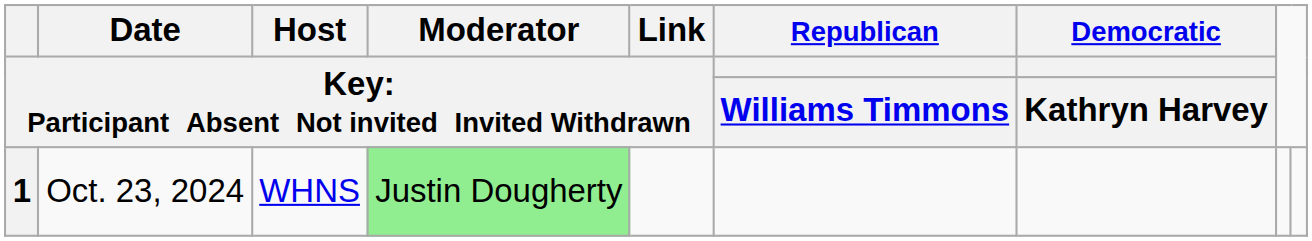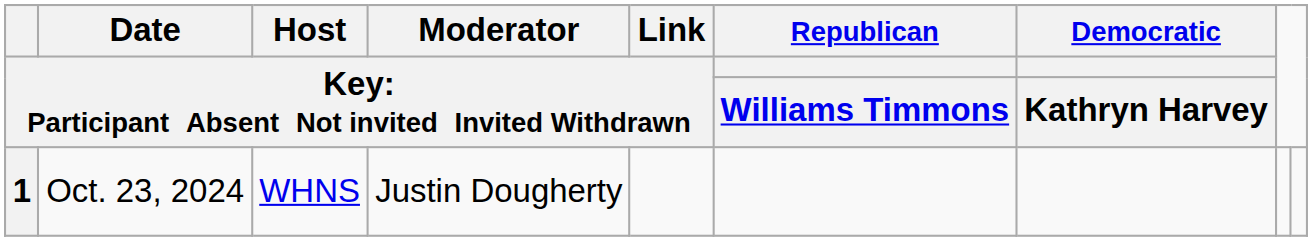1 | column 4: lightgreen background -> no background
